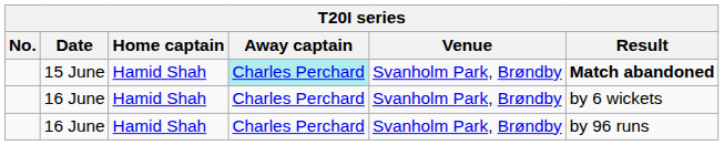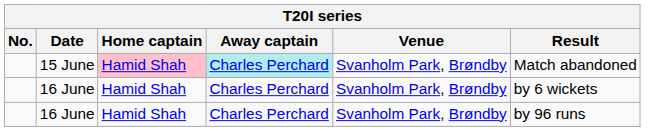15 June | Home captain: no background -> pink background
15 June | Result: bold -> normal
